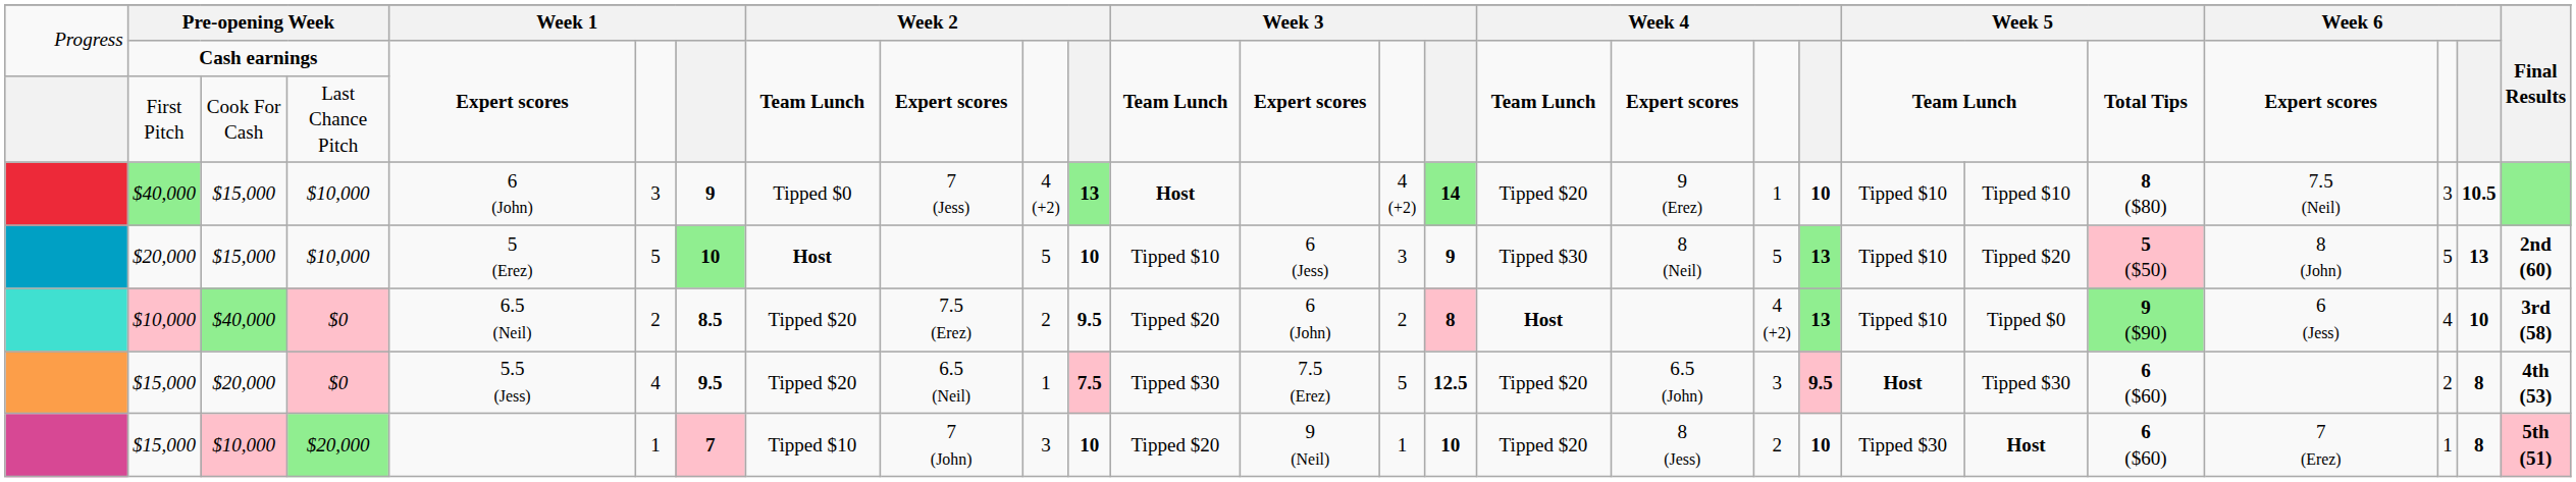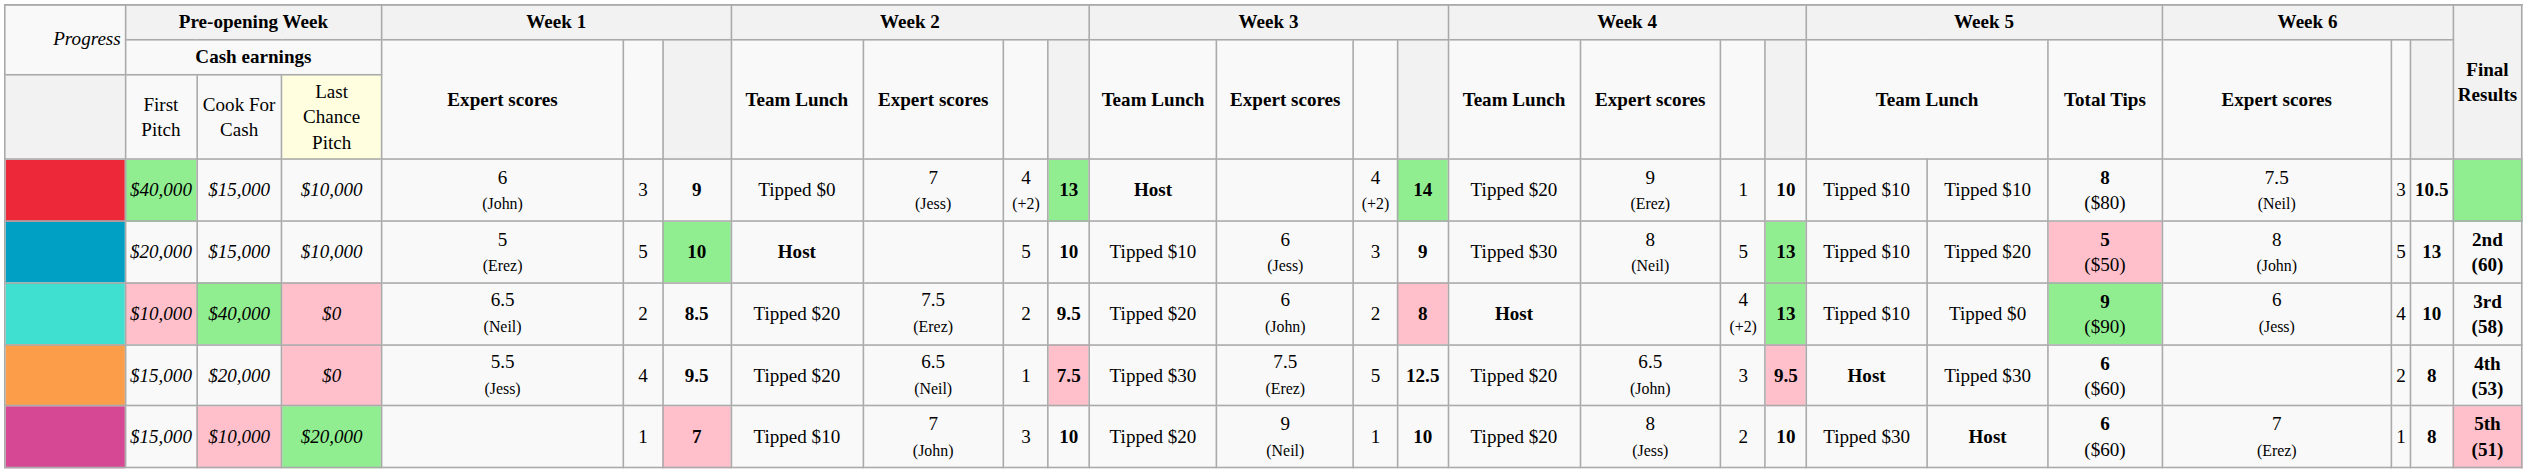First Pitch | column 4: no background -> lightyellow background
